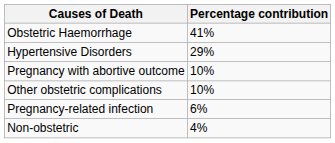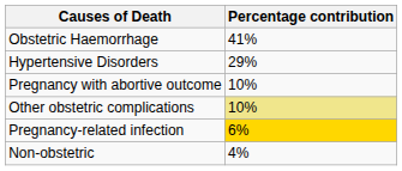Other obstetric complications | Percentage contribution: no background -> khaki background
Pregnancy-related infection | Percentage contribution: no background -> gold background
